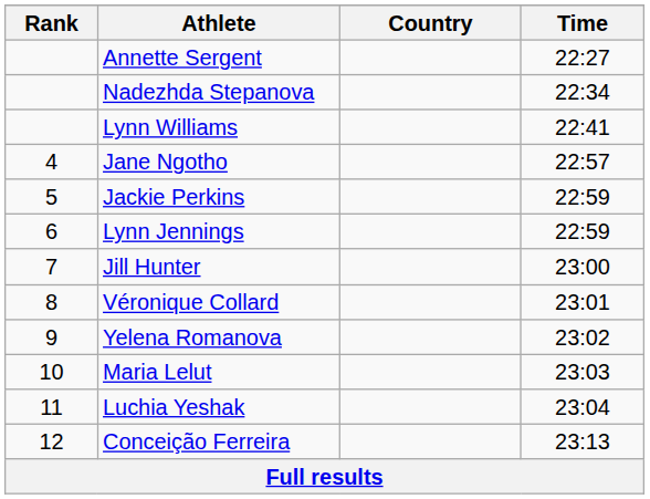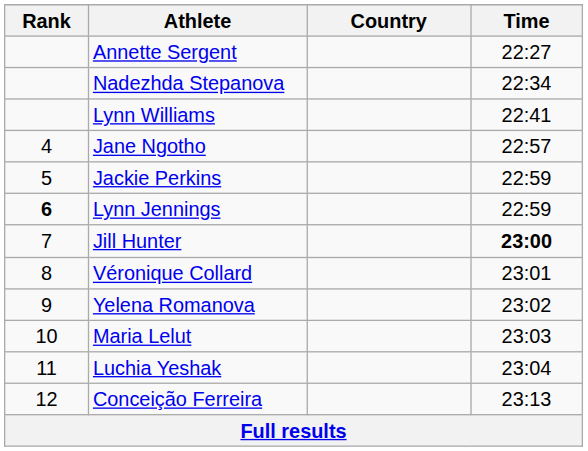Lynn Jennings | Rank: normal -> bold
Jill Hunter | Time: normal -> bold
